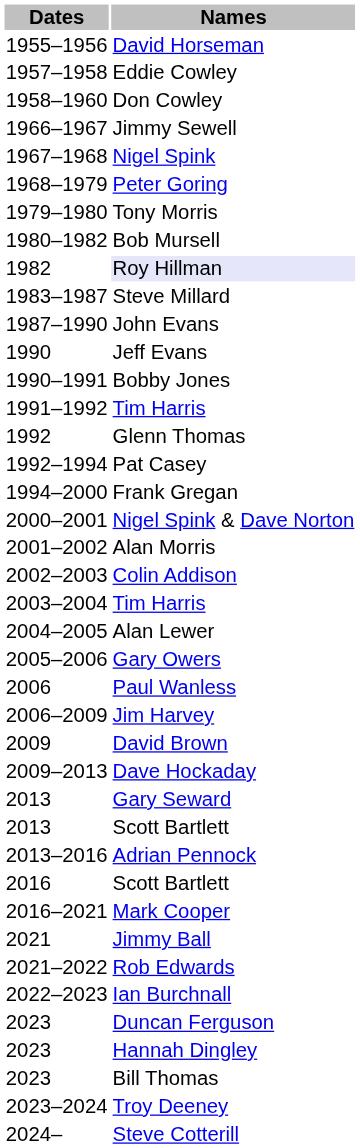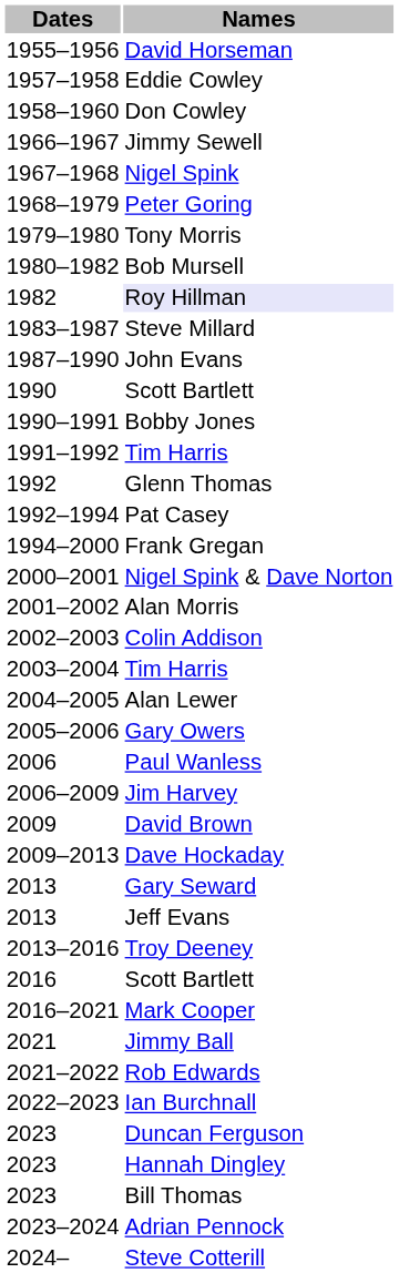row 13 | Names: Jeff Evans -> Scott Bartlett
row 30 | Names: Scott Bartlett -> Jeff Evans
row 31 | Names: Adrian Pennock -> Troy Deeney
row 40 | Names: Troy Deeney -> Adrian Pennock
